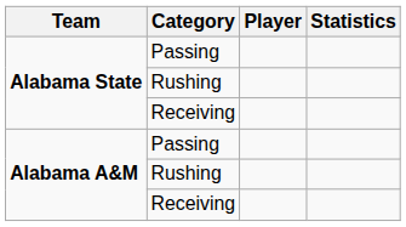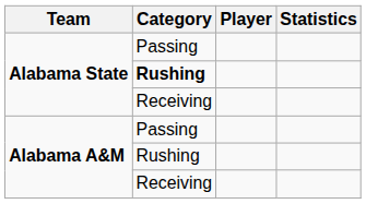Alabama State / Rushing | Category: normal -> bold
